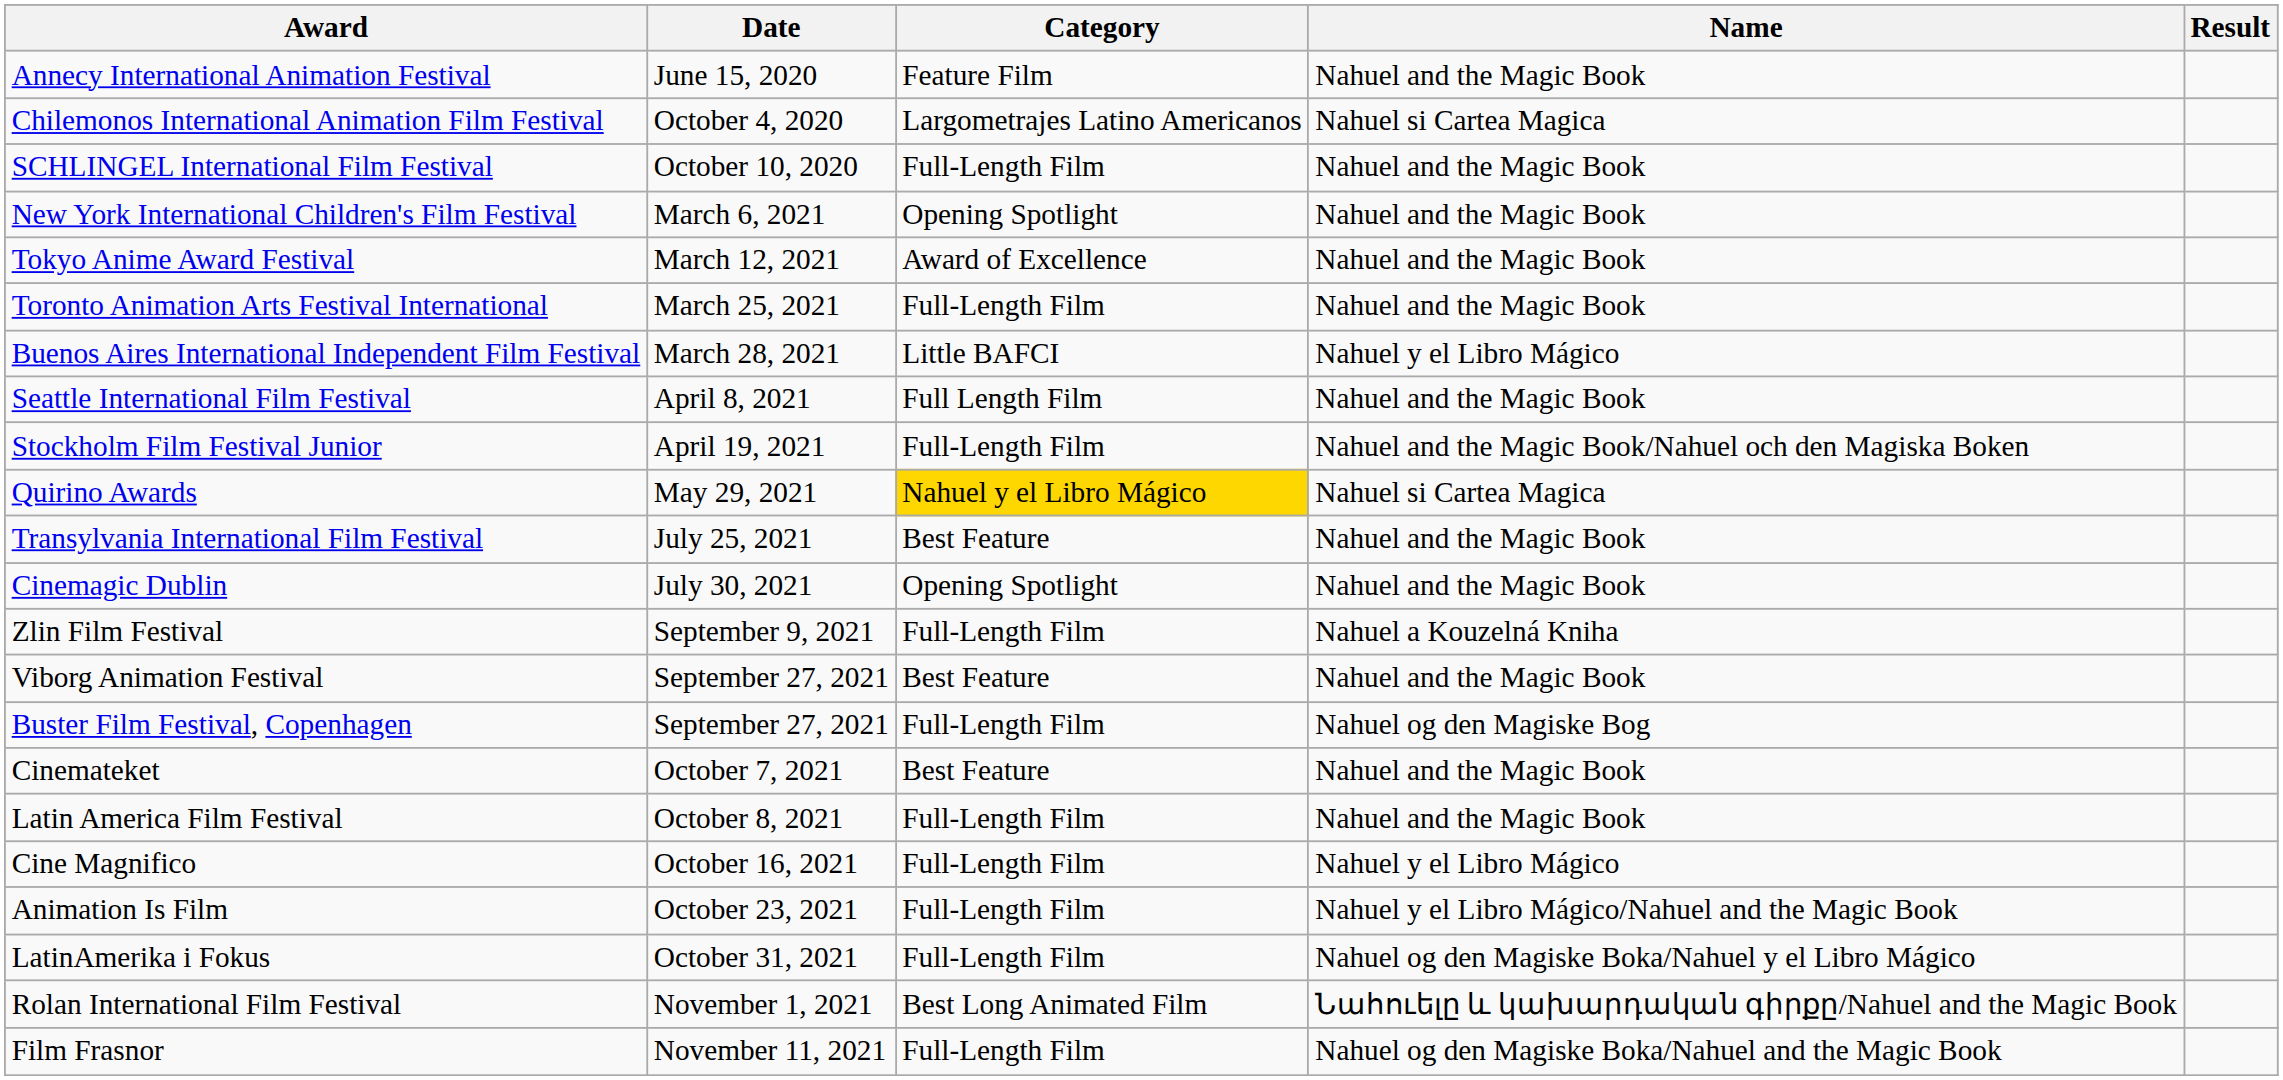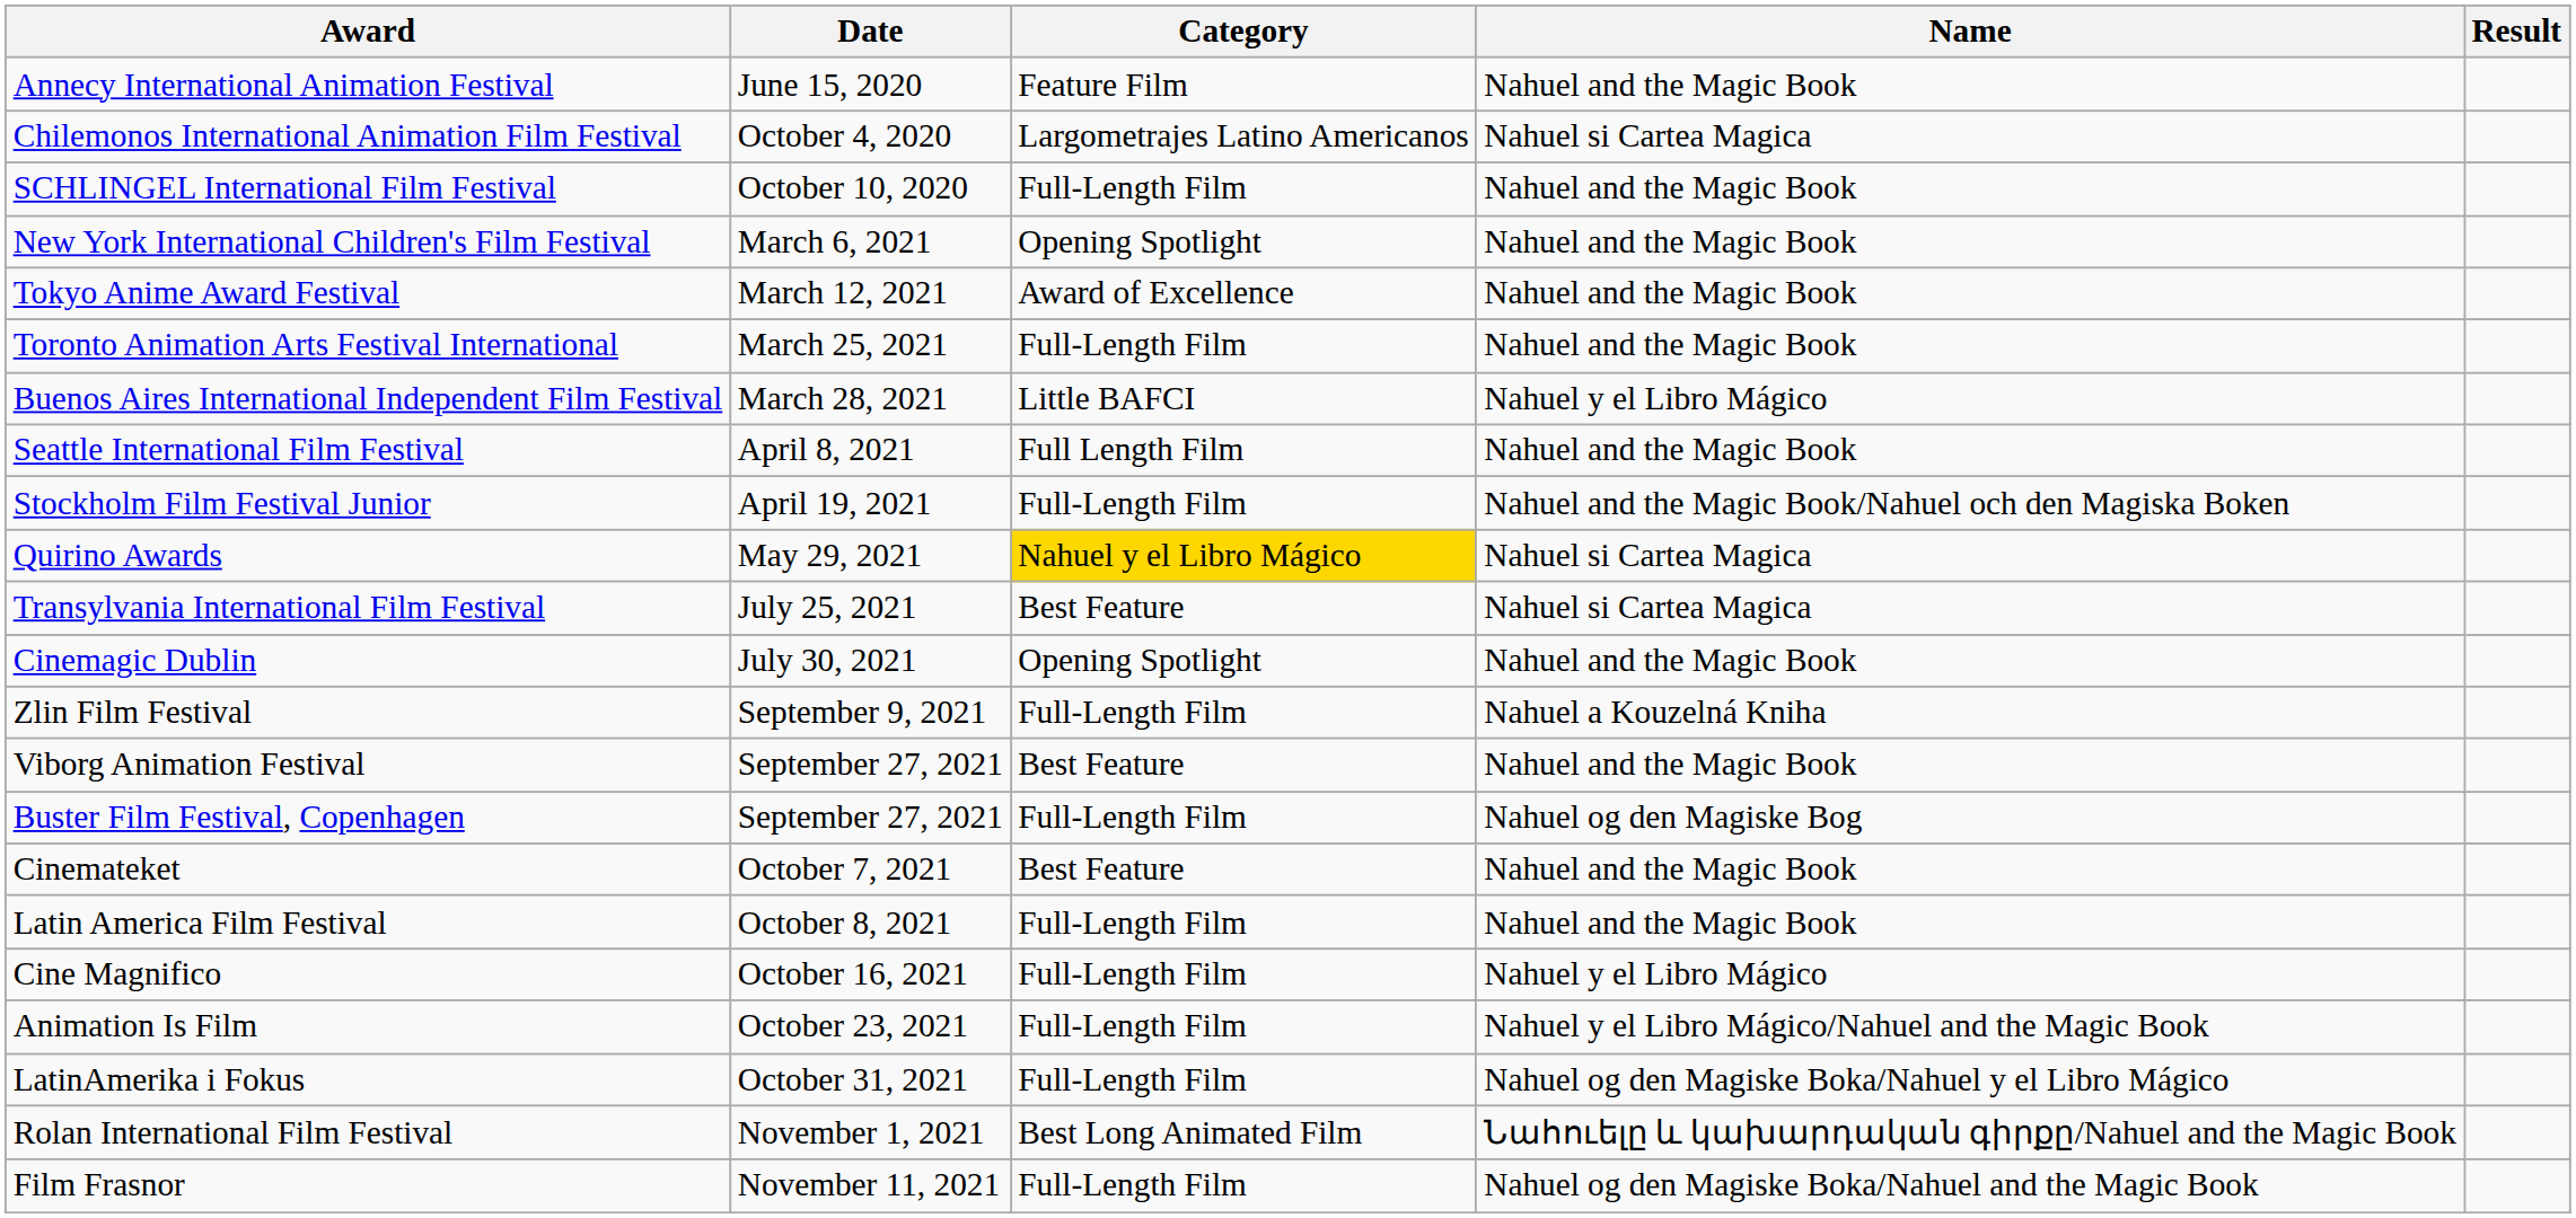Transylvania International Film Festival | Name: Nahuel and the Magic Book -> Nahuel si Cartea Magica
